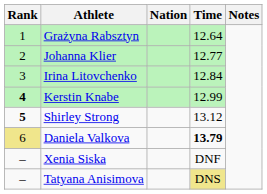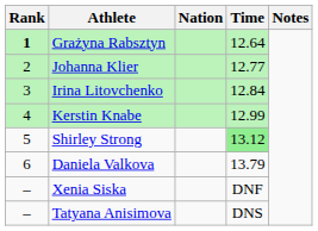Grażyna Rabsztyn | Rank: normal -> bold
Kerstin Knabe | Rank: bold -> normal
Shirley Strong | Rank: bold -> normal
Shirley Strong | Time: no background -> lightgreen background
Daniela Valkova | Rank: khaki background -> no background
Daniela Valkova | Time: bold -> normal
Tatyana Anisimova | Time: khaki background -> no background
